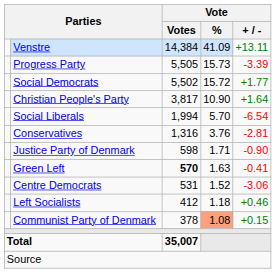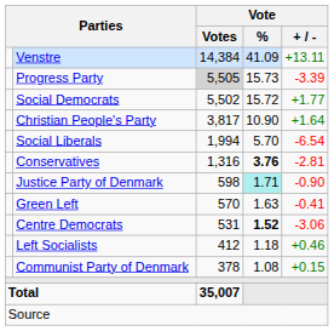Progress Party | Vote / Votes: no background -> lightgrey background
Conservatives | Vote / %: normal -> bold
Justice Party of Denmark | Vote / %: no background -> paleturquoise background
Green Left | Vote / Votes: bold -> normal
Centre Democrats | Vote / %: normal -> bold
Communist Party of Denmark | Vote / %: lightsalmon background -> no background
